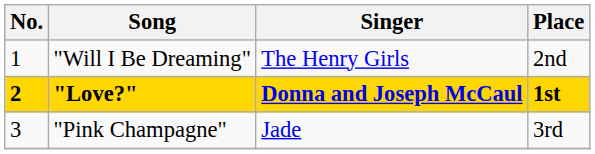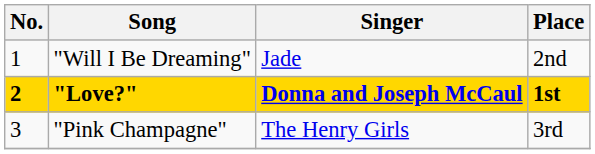"Will I Be Dreaming" | Singer: The Henry Girls -> Jade
"Pink Champagne" | Singer: Jade -> The Henry Girls
